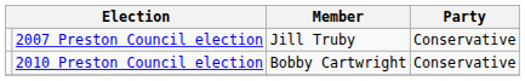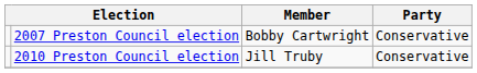2007 Preston Council election | Member: Jill Truby -> Bobby Cartwright
2010 Preston Council election | Member: Bobby Cartwright -> Jill Truby
